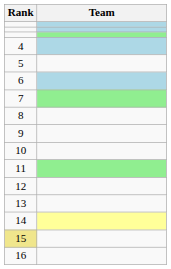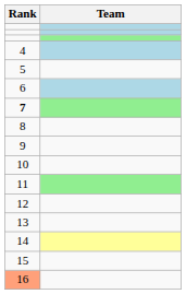row 8 | Rank: normal -> bold
row 16 | Rank: khaki background -> no background
row 17 | Rank: no background -> lightsalmon background
